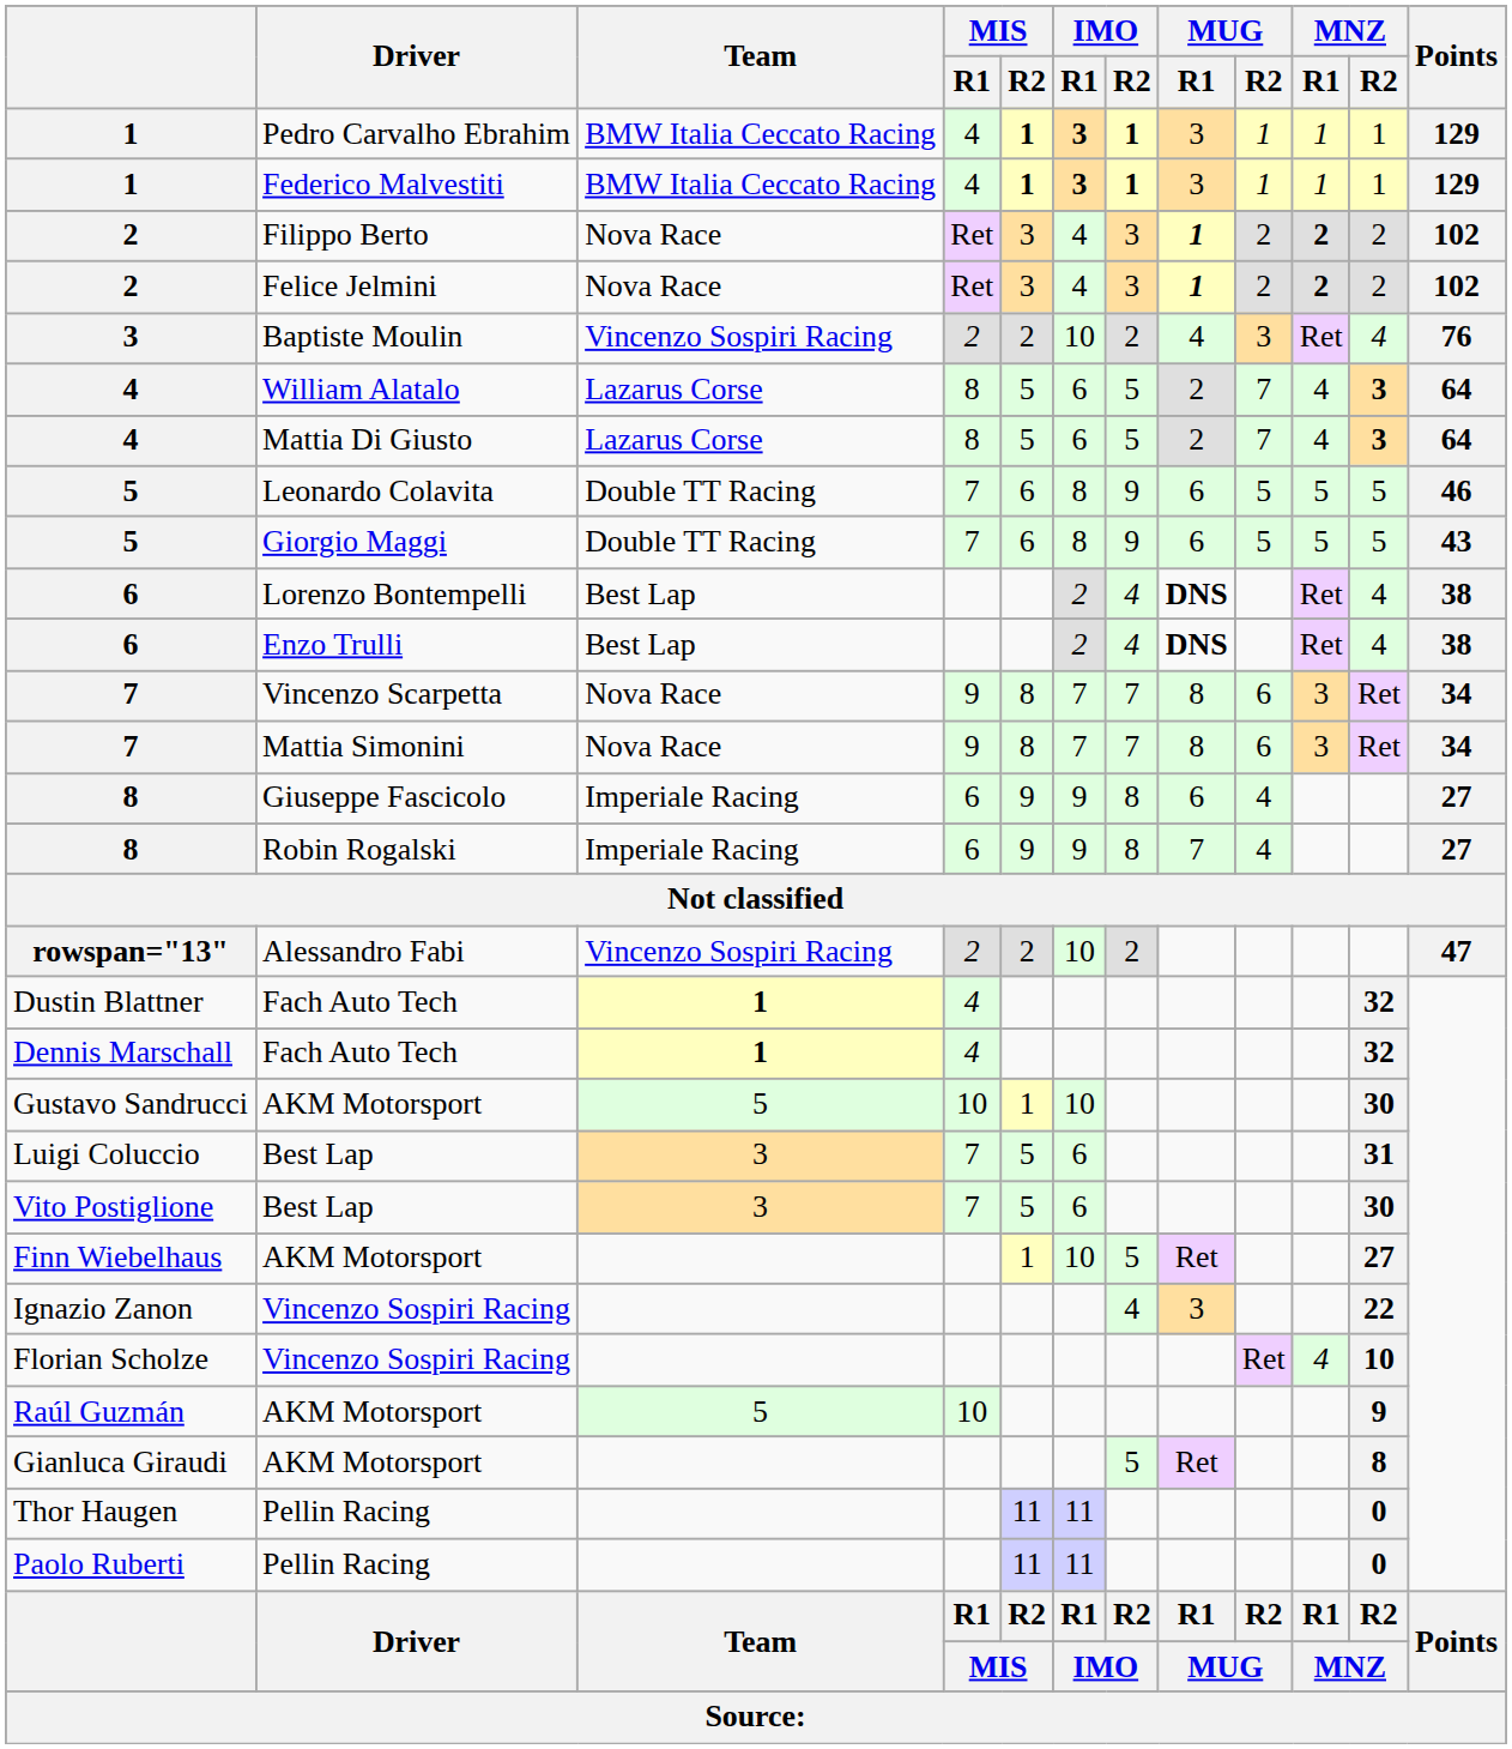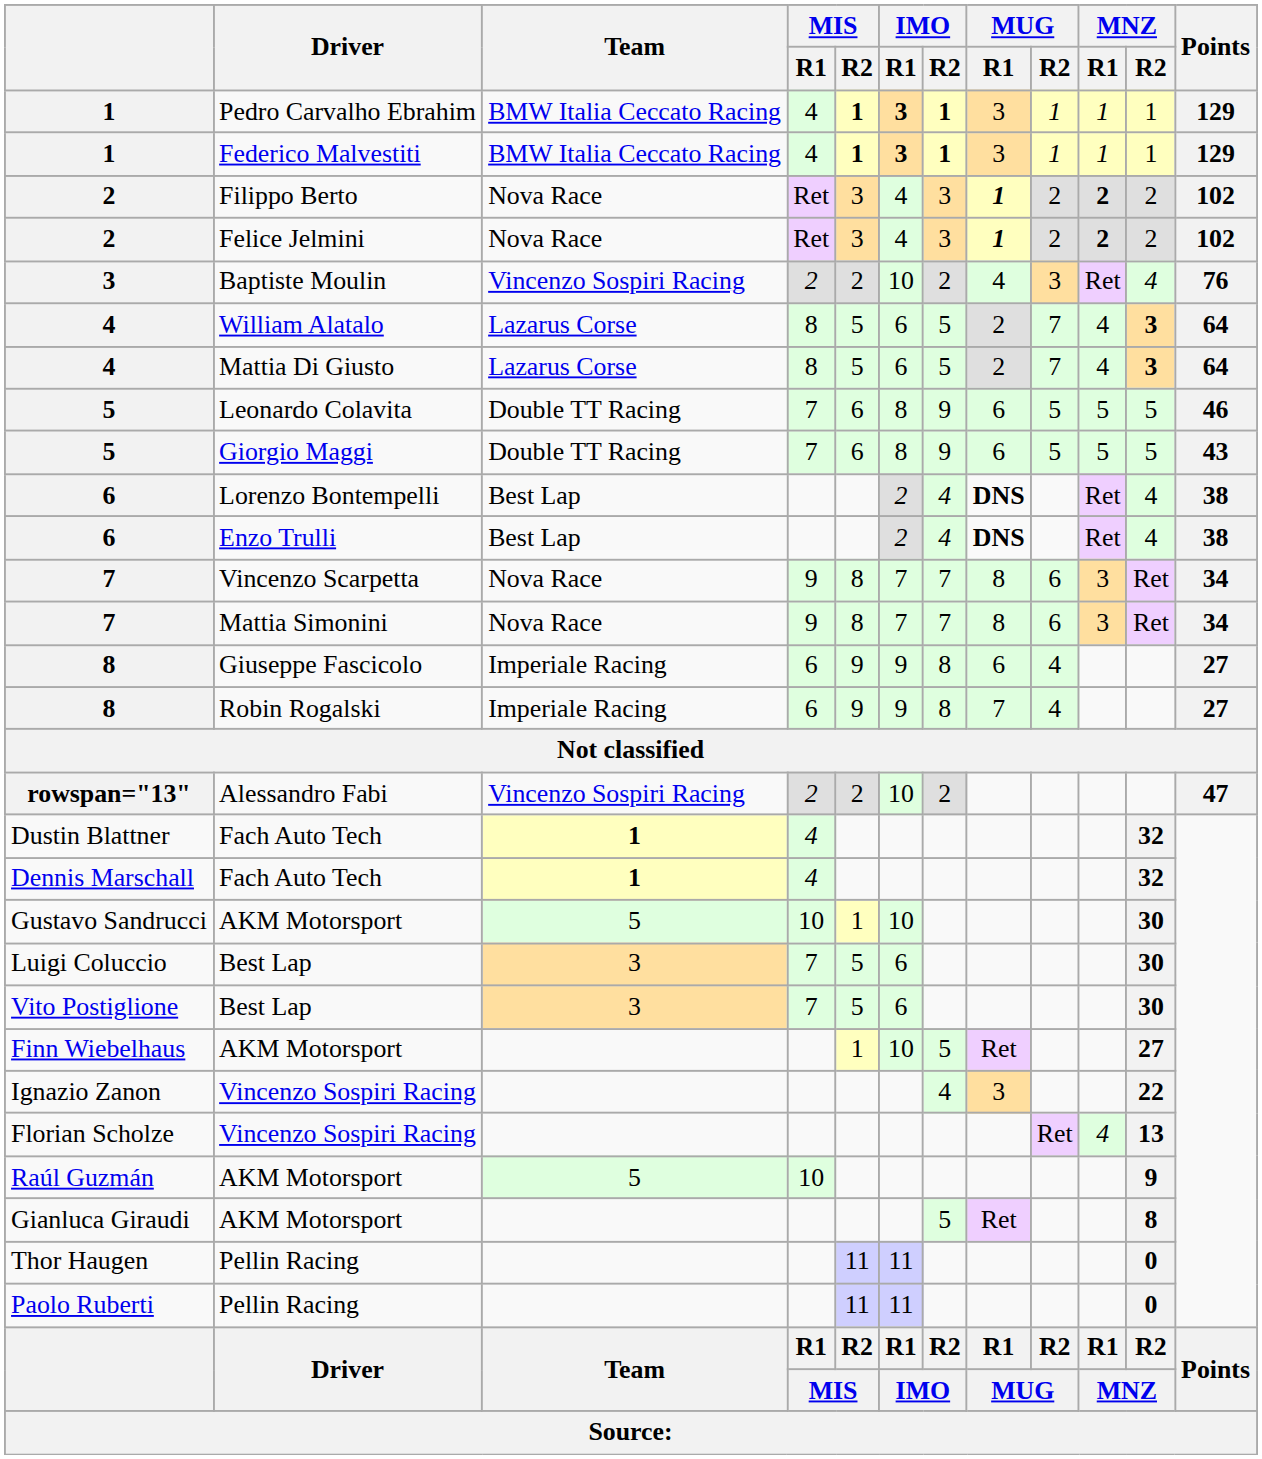Luigi Coluccio | MNZ / R2: 31 -> 30
Florian Scholze | MNZ / R2: 10 -> 13
